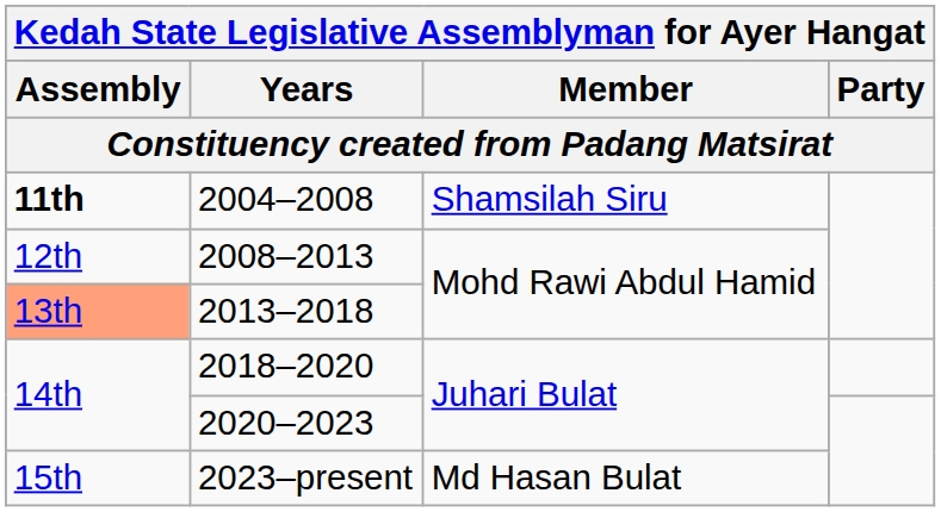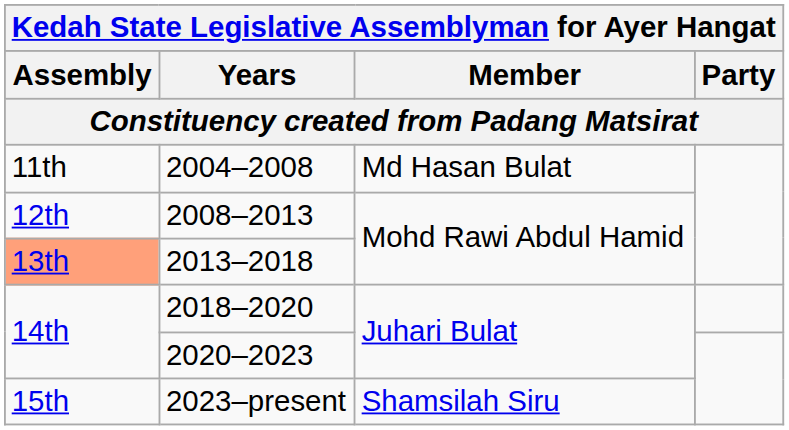2004–2008 | Assembly: bold -> normal
2004–2008 | Member: Shamsilah Siru -> Md Hasan Bulat
2023–present | Member: Md Hasan Bulat -> Shamsilah Siru
